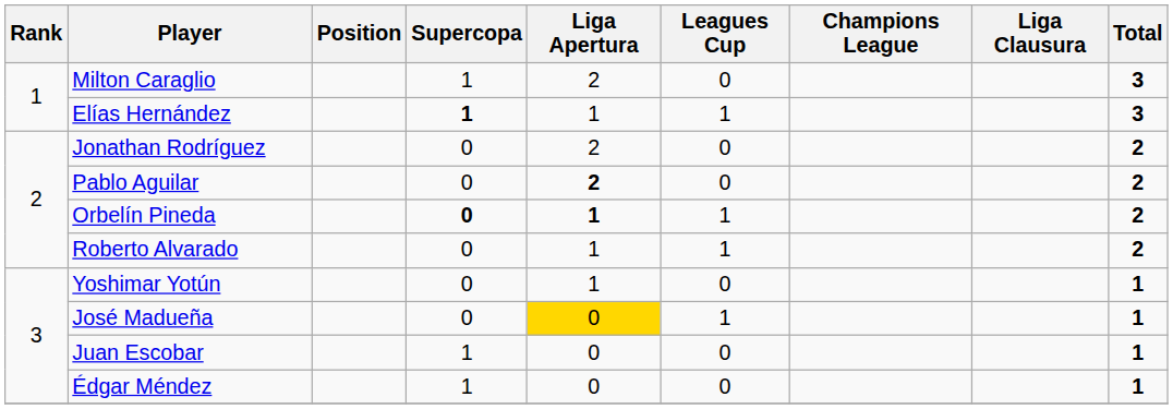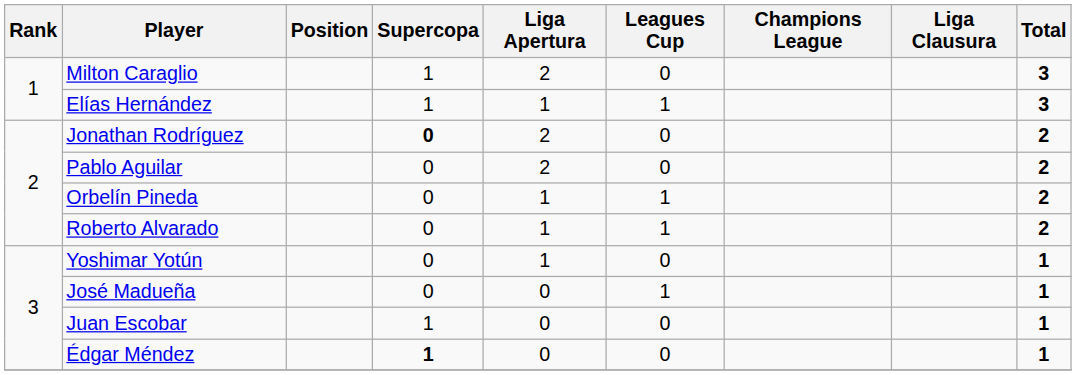Elías Hernández | Supercopa: bold -> normal
Jonathan Rodríguez | Supercopa: normal -> bold
Pablo Aguilar | Liga Apertura: bold -> normal
Orbelín Pineda | Supercopa: bold -> normal
Orbelín Pineda | Liga Apertura: bold -> normal
José Madueña | Liga Apertura: gold background -> no background
Édgar Méndez | Supercopa: normal -> bold
